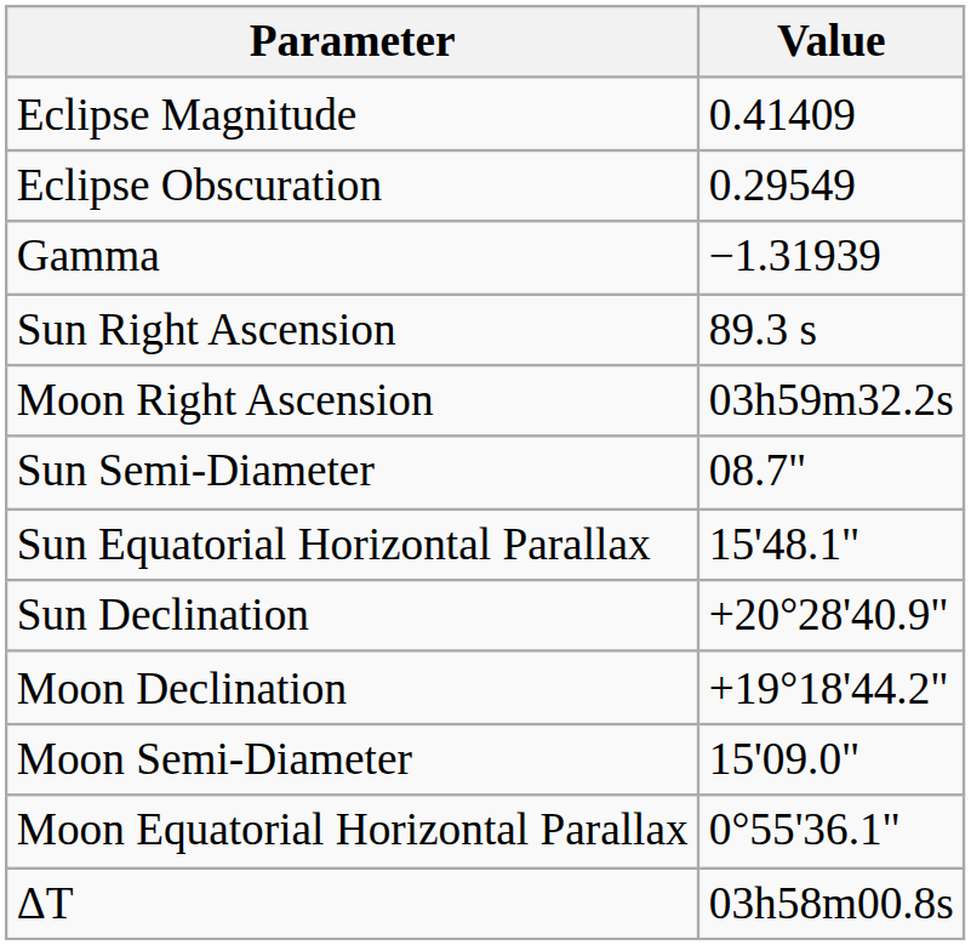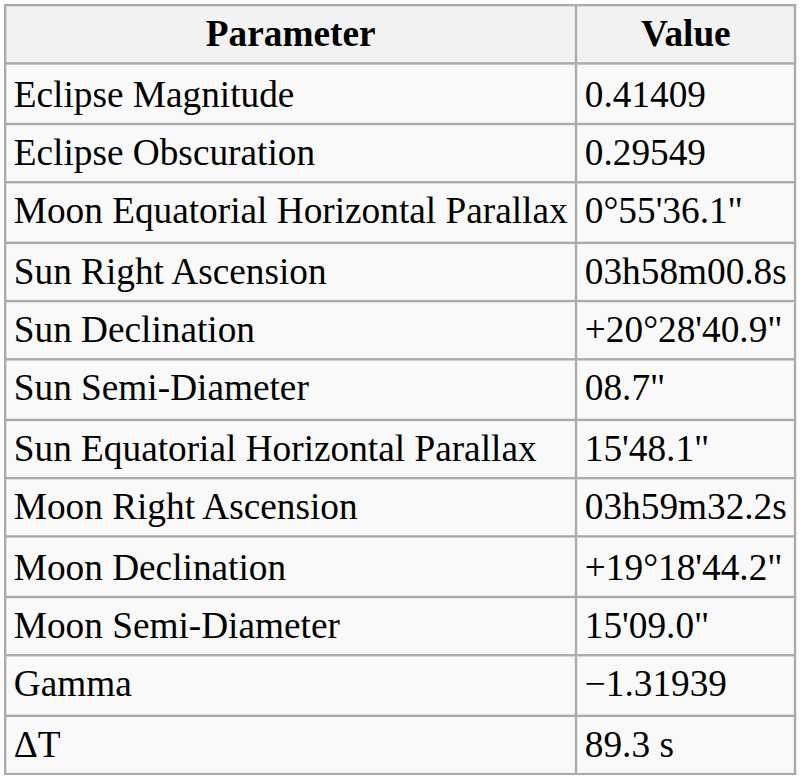rows swapped: Gamma <-> Moon Equatorial Horizontal Parallax
Sun Right Ascension | Value: 89.3 s -> 03h58m00.8s
rows swapped: Sun Declination <-> Moon Right Ascension
ΔT | Value: 03h58m00.8s -> 89.3 s
